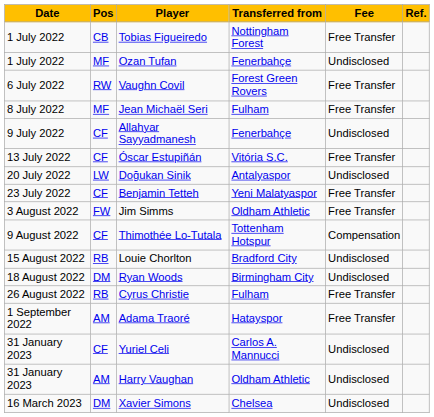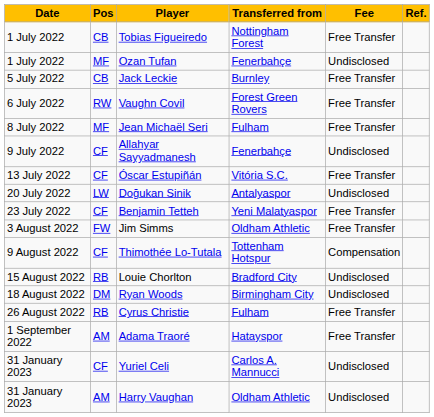+ row: 5 July 2022 | CB | Jack Leckie | Burnley | Free Transfer
- row: 16 March 2023 | DM | Xavier Simons | Chelsea | Undisclosed
